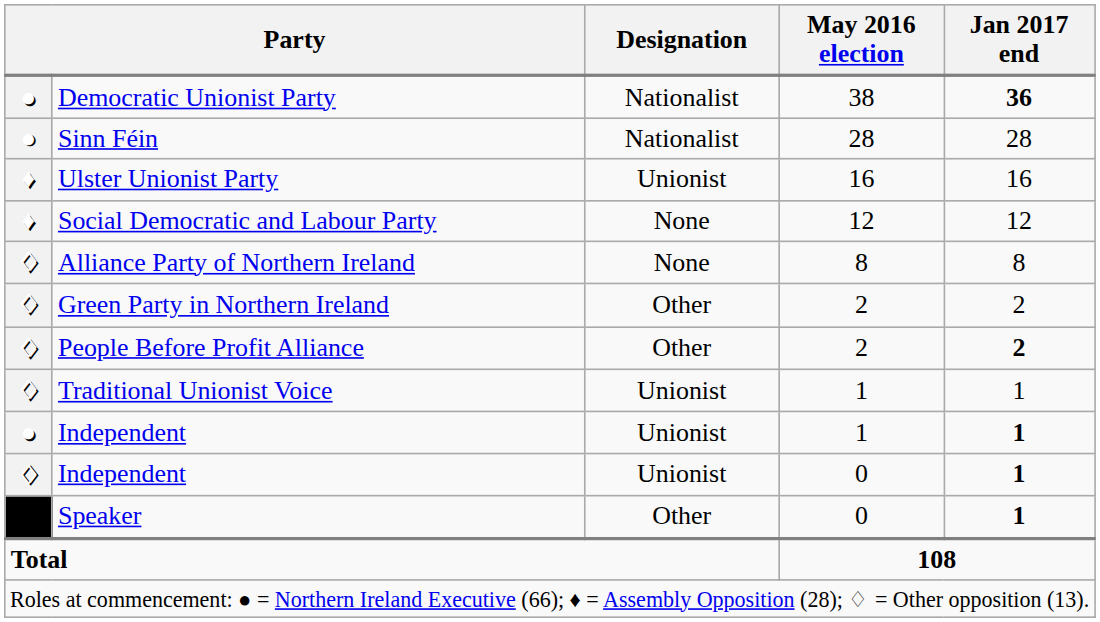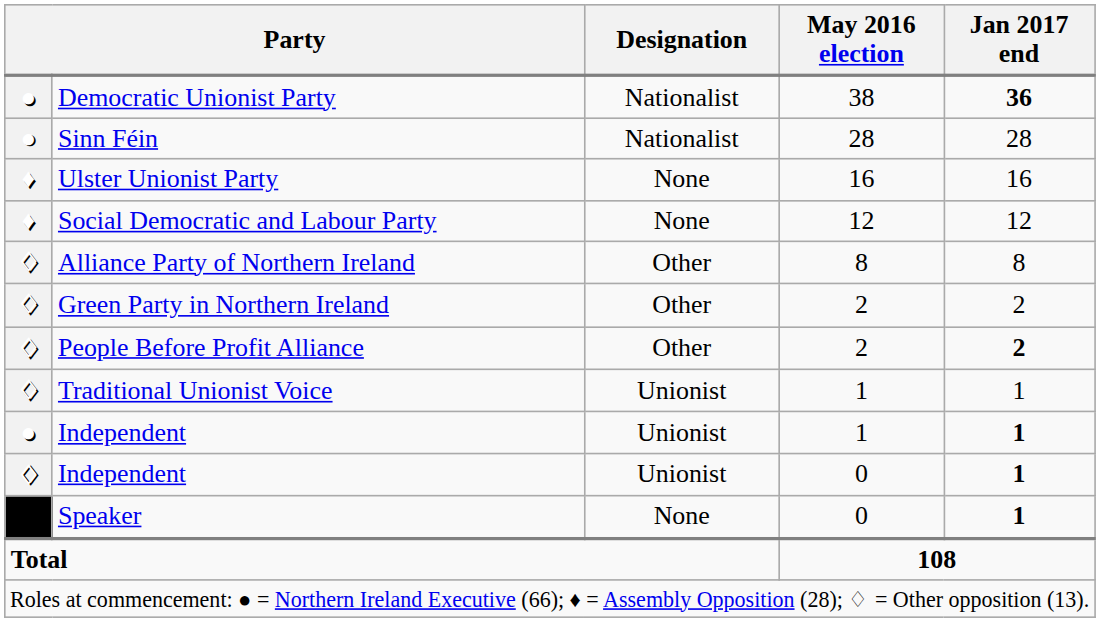Ulster Unionist Party | Designation: Unionist -> None
Alliance Party of Northern Ireland | Designation: None -> Other
Speaker | Designation: Other -> None
